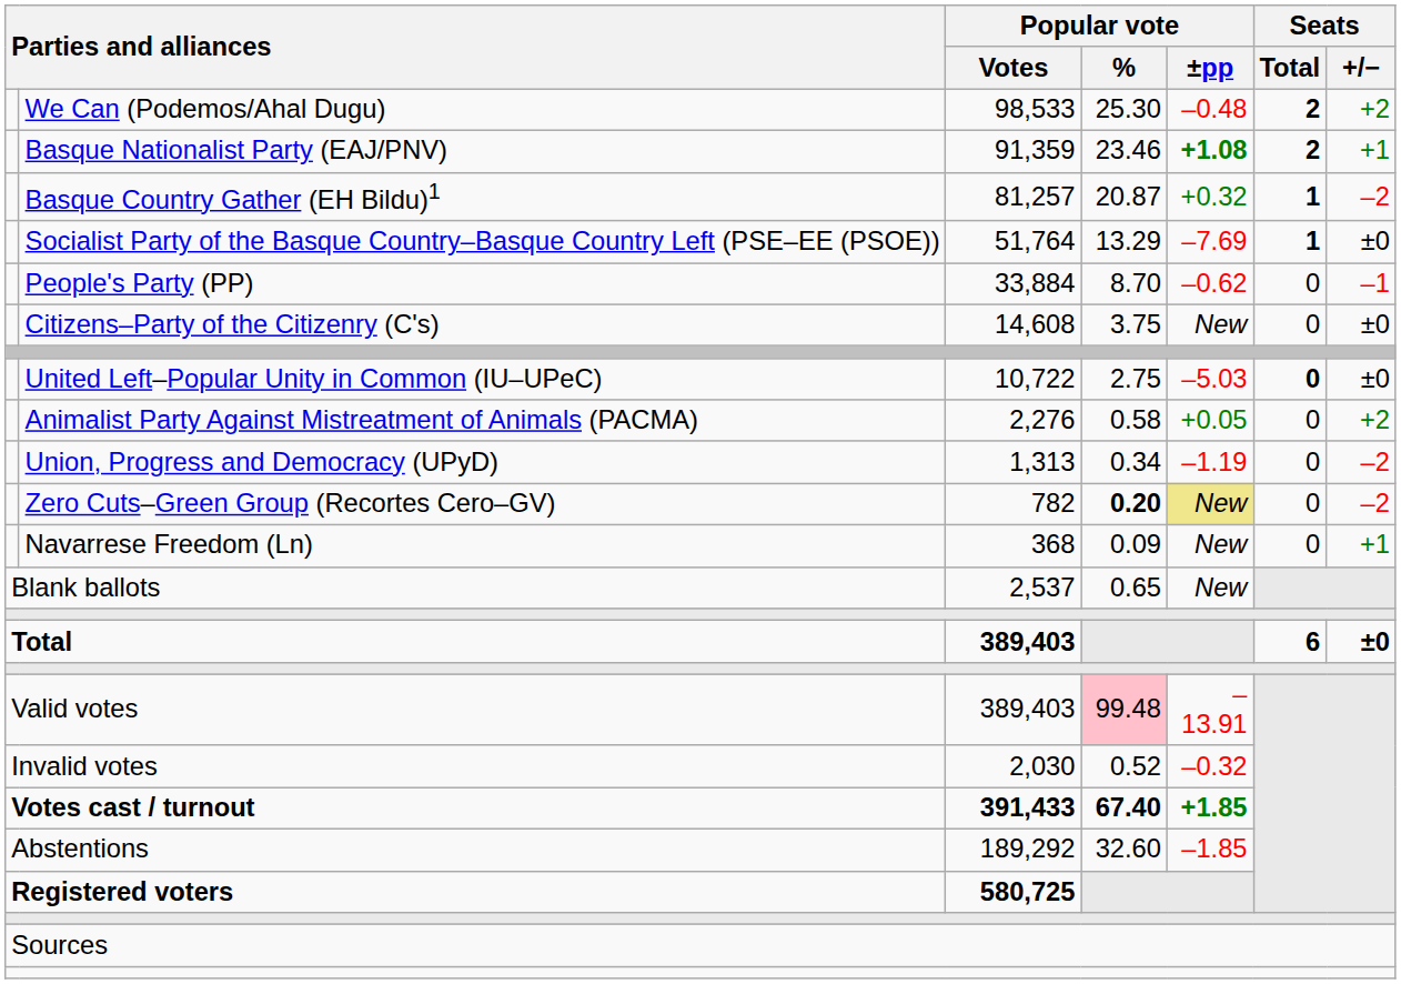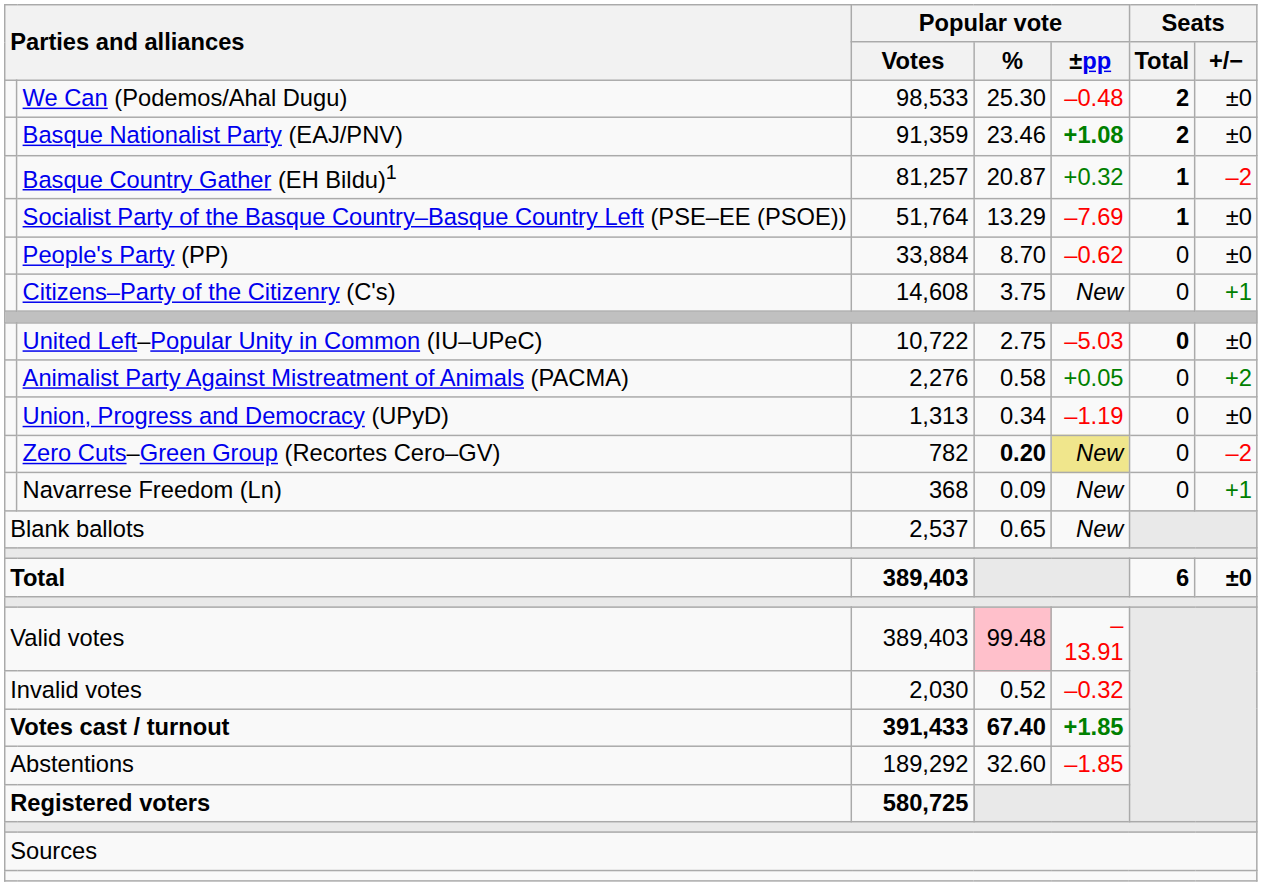We Can (Podemos/Ahal Dugu) | Seats / +/−: +2 -> ±0
Basque Nationalist Party (EAJ/PNV) | Seats / +/−: +1 -> ±0
People's Party (PP) | Seats / +/−: –1 -> ±0
Citizens–Party of the Citizenry (C's) | Seats / +/−: ±0 -> +1
Union, Progress and Democracy (UPyD) | Seats / +/−: –2 -> ±0
